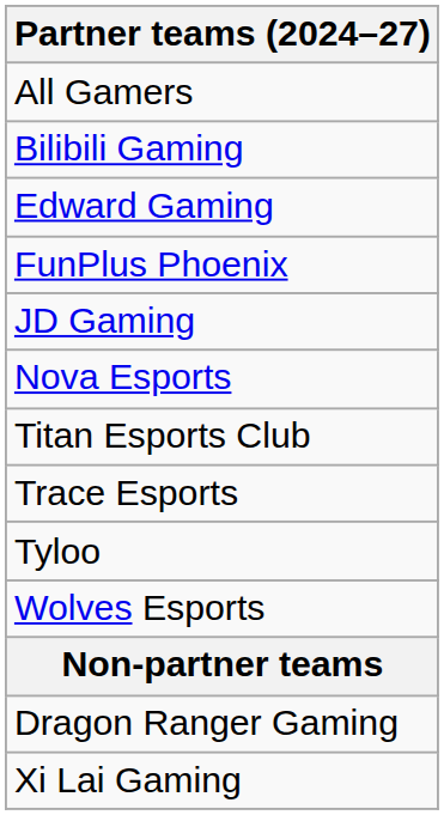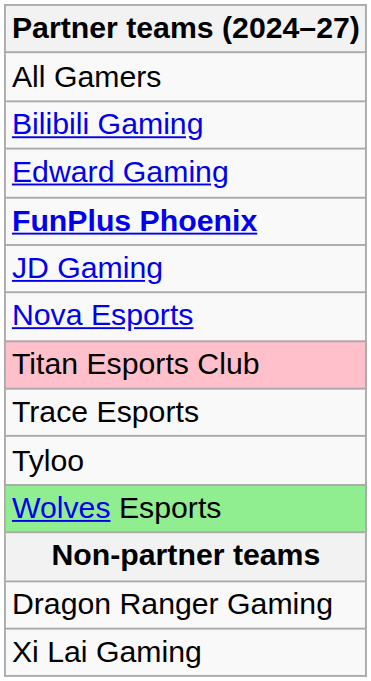row 5 | column 1: normal -> bold
row 8 | column 1: no background -> pink background
row 11 | column 1: no background -> lightgreen background
